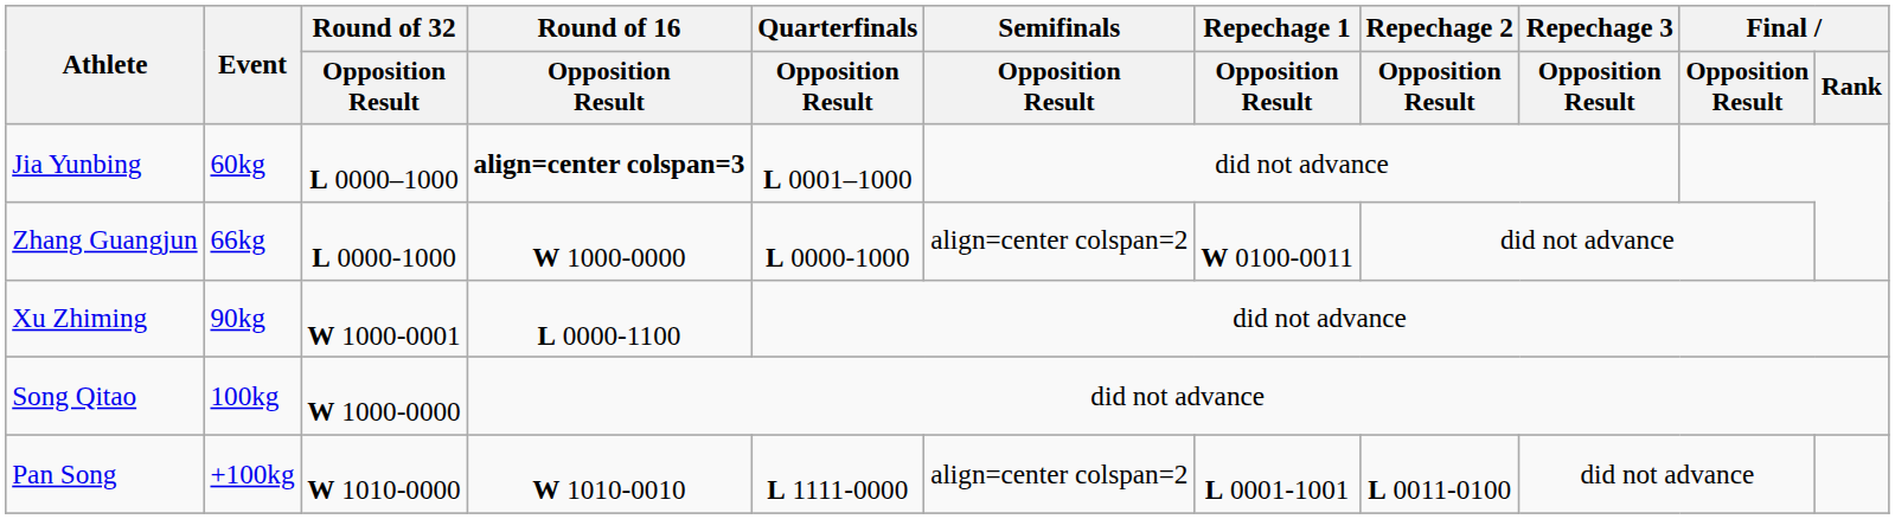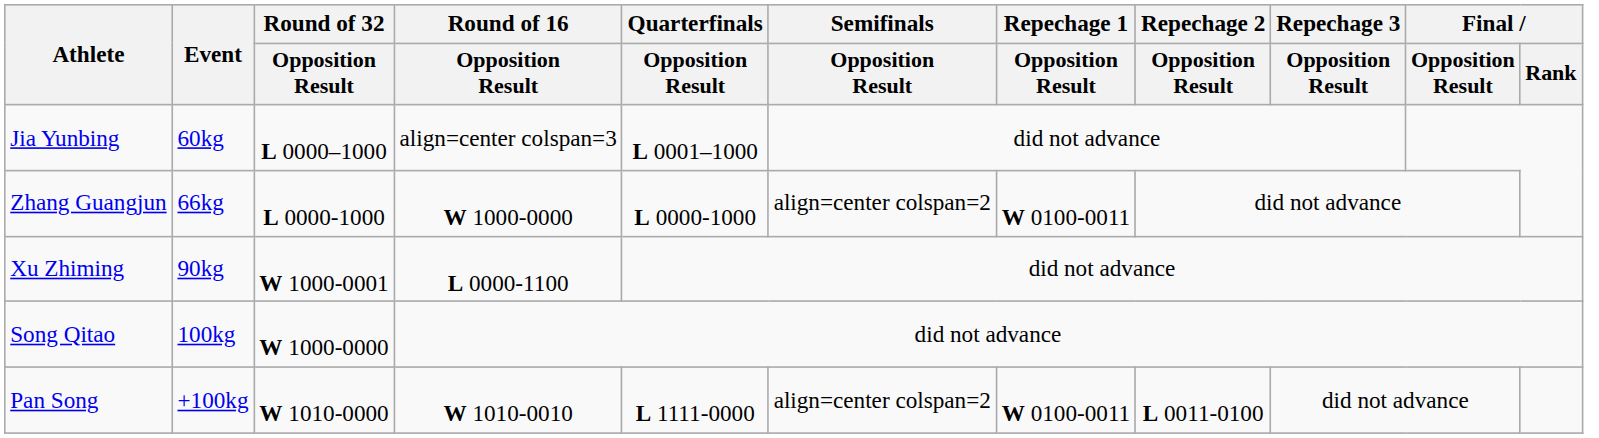Jia Yunbing | Round of 16 / Opposition Result: bold -> normal
Pan Song | Repechage 1 / Opposition Result: L 0001-1001 -> W 0100-0011
